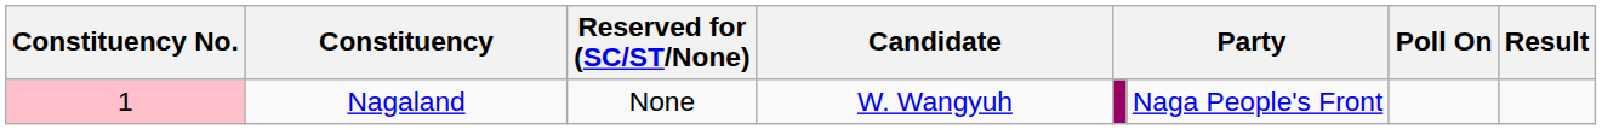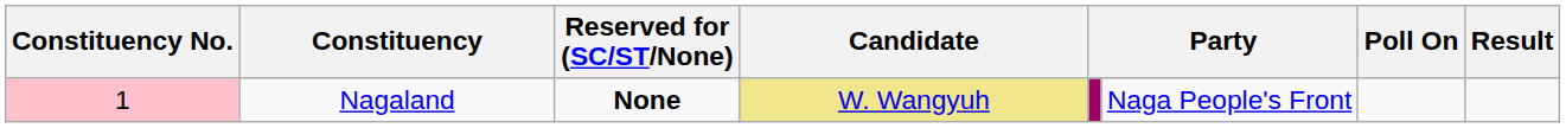Nagaland | Reserved for (SC/ST/None): normal -> bold
Nagaland | Candidate: no background -> khaki background
